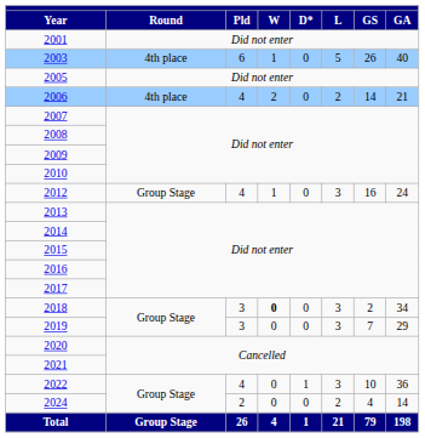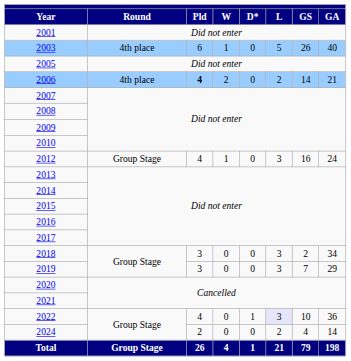2006 | Pld: normal -> bold
2018 | W: bold -> normal
2022 | L: no background -> lavender background
